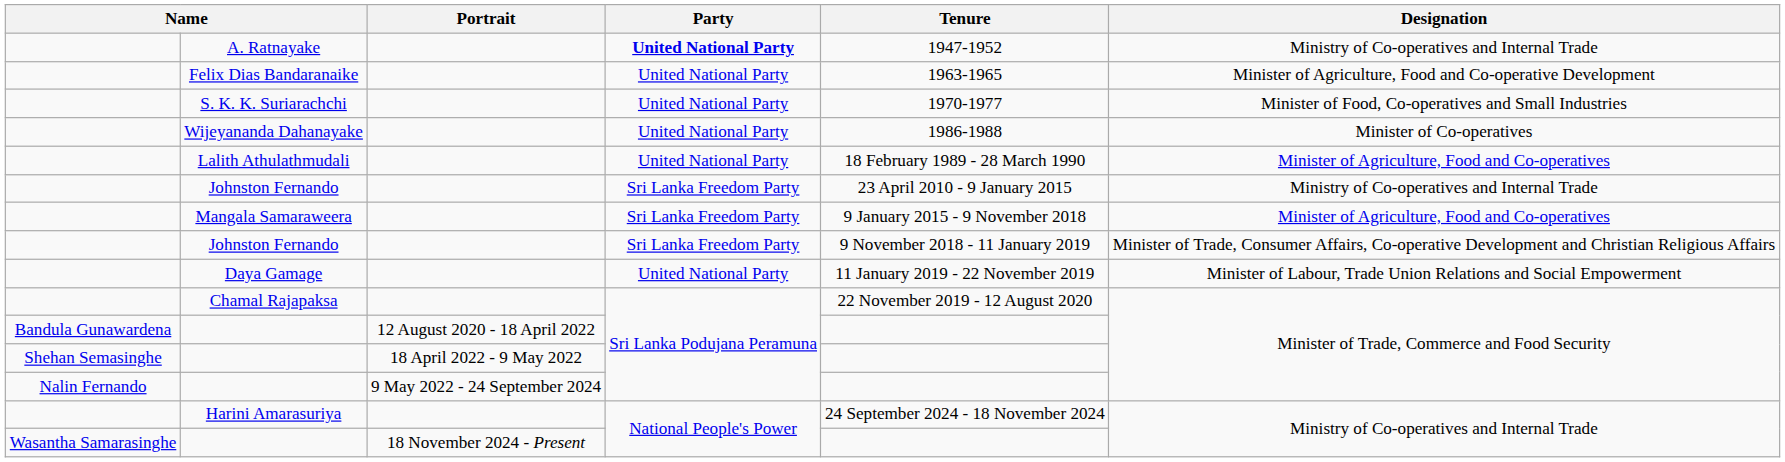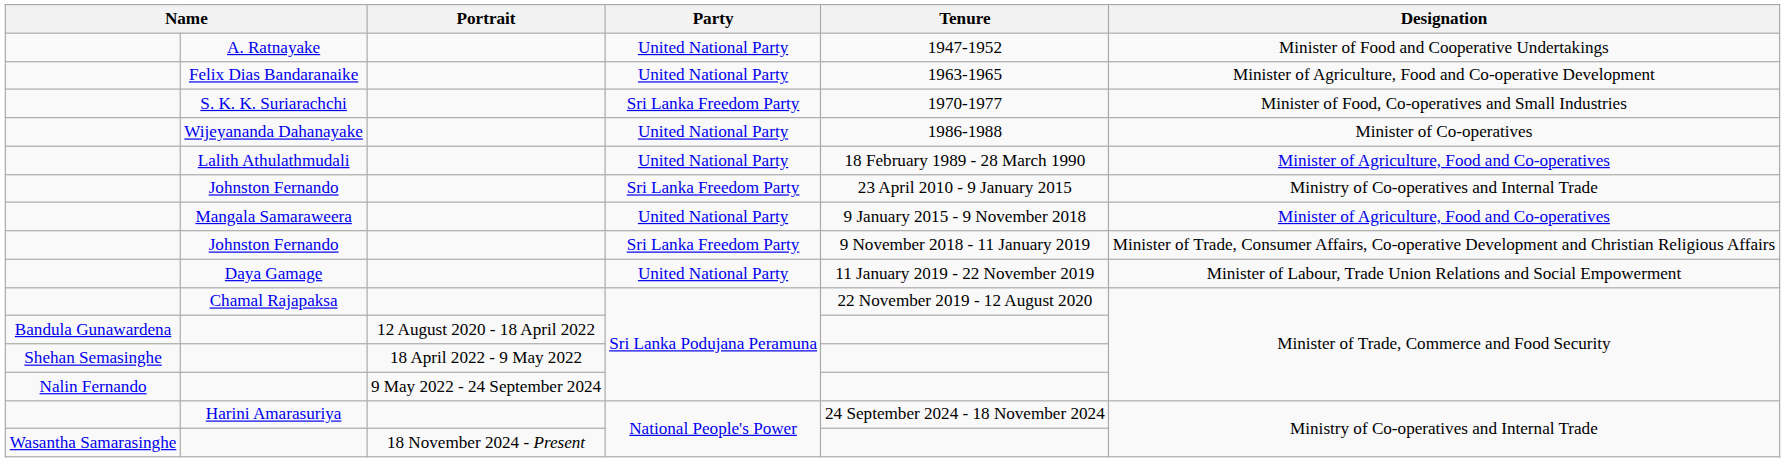A. Ratnayake | Party: bold -> normal
A. Ratnayake | Designation: Ministry of Co-operatives and Internal Trade -> Minister of Food and Cooperative Undertakings
S. K. K. Suriarachchi | Party: United National Party -> Sri Lanka Freedom Party
Mangala Samaraweera | Party: Sri Lanka Freedom Party -> United National Party
